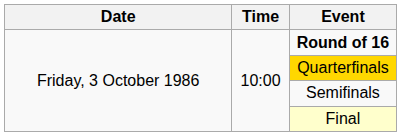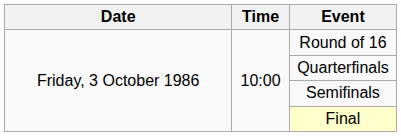Round of 16 | Event: bold -> normal
Quarterfinals | Event: gold background -> no background
